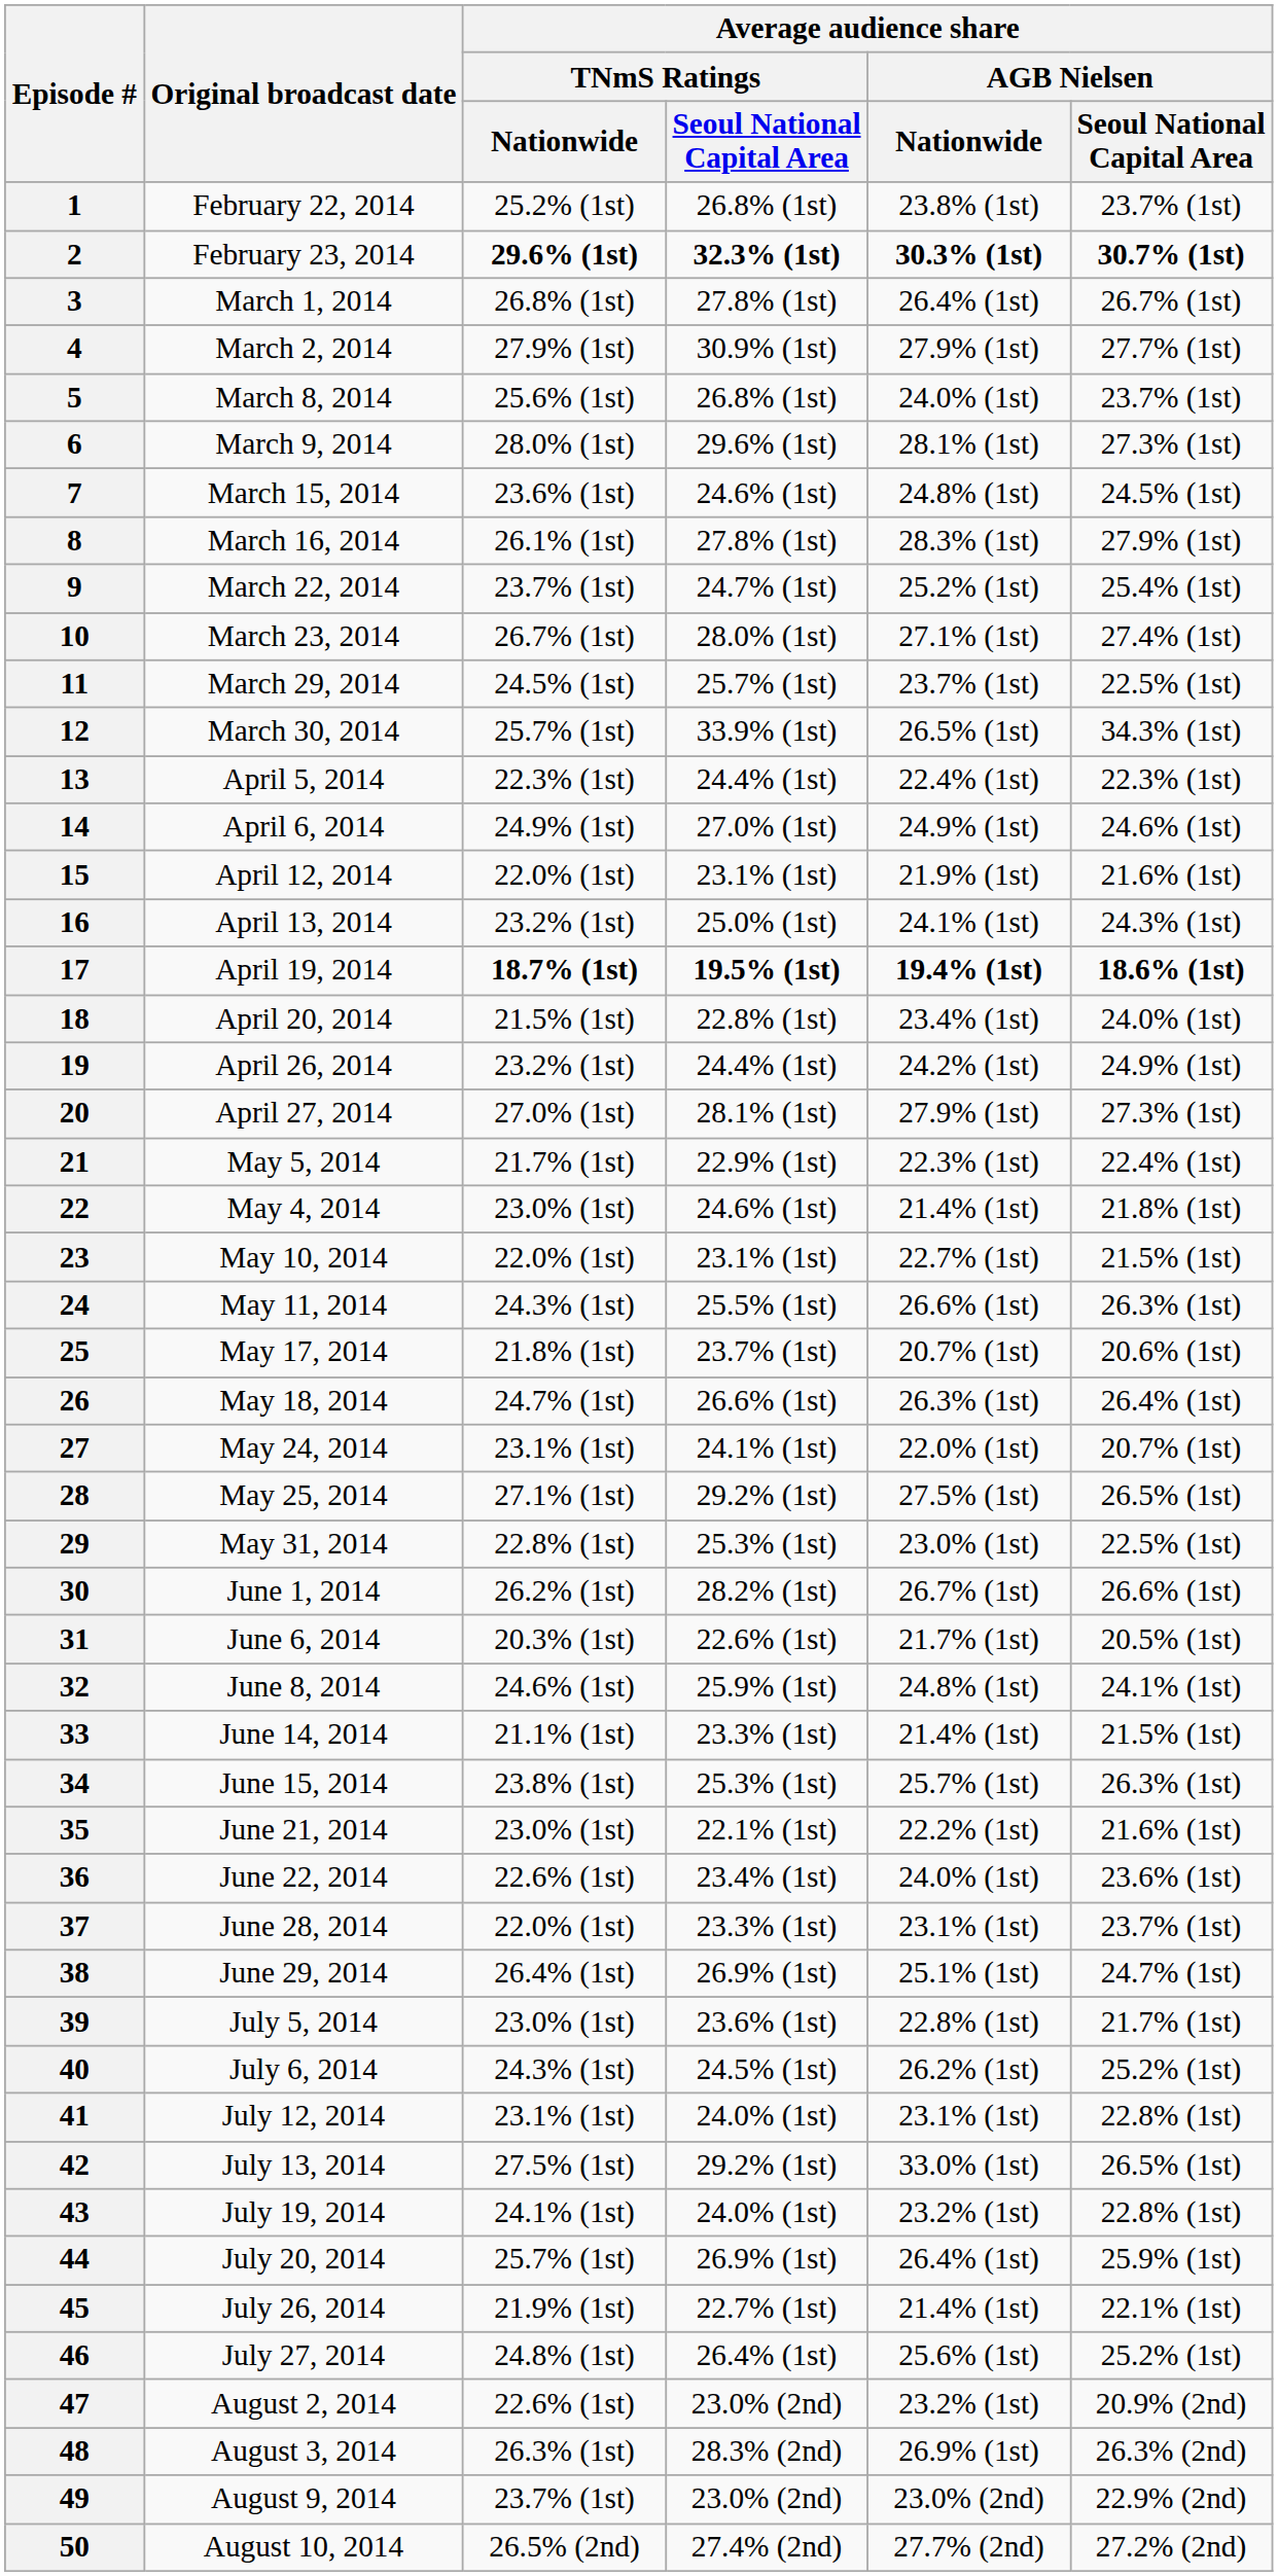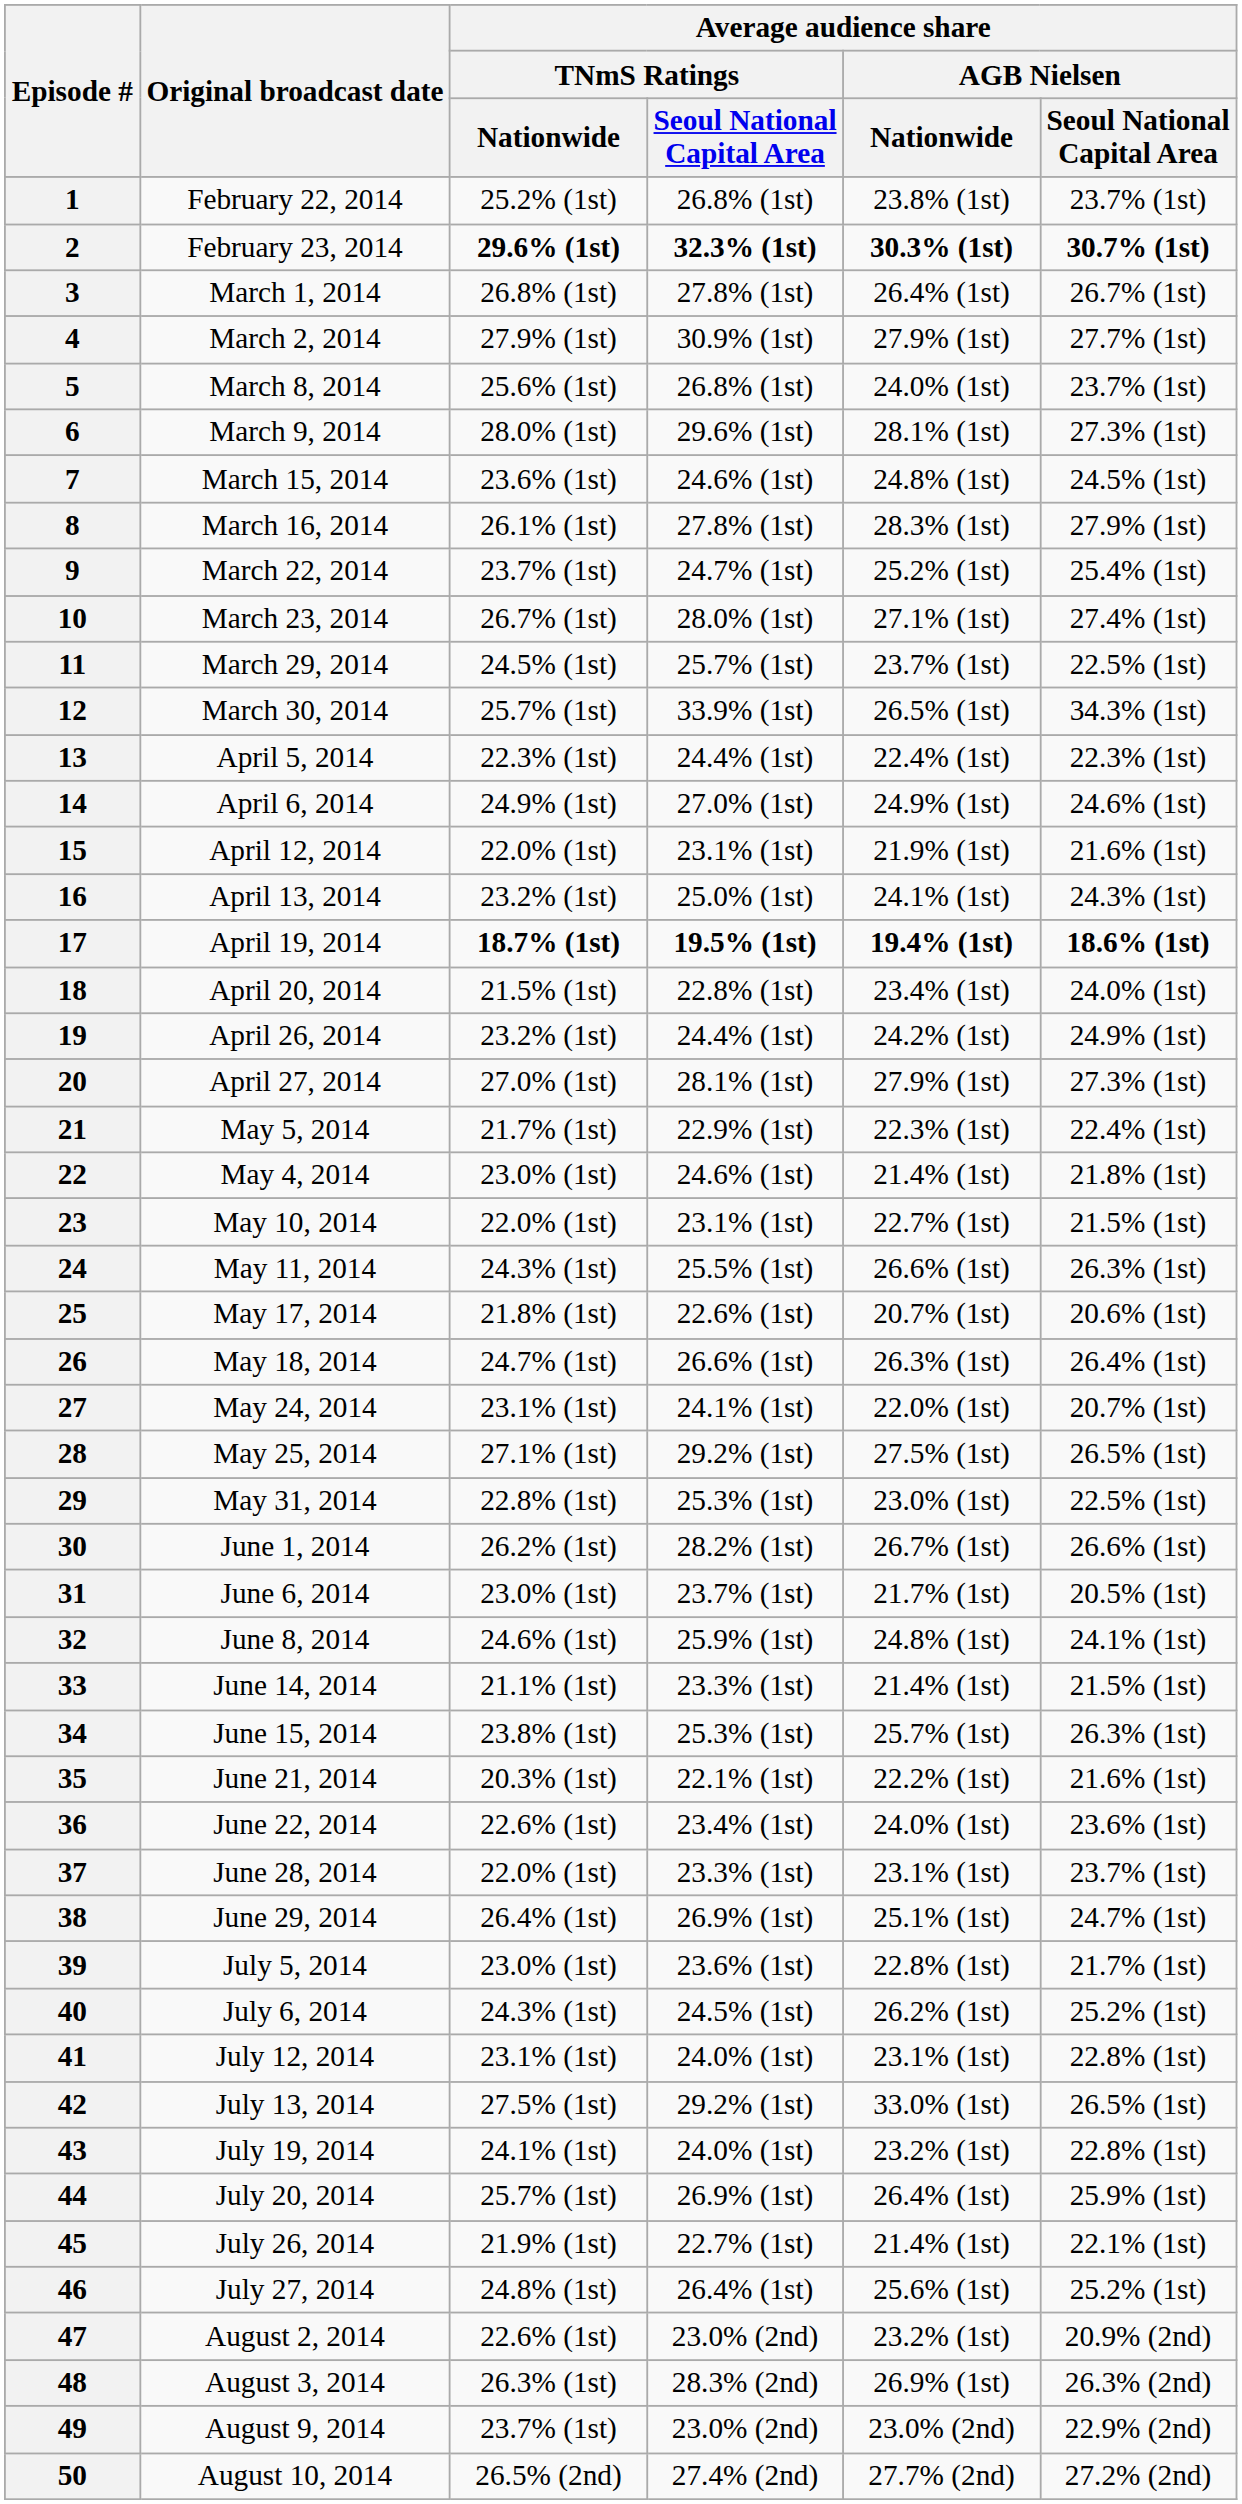25 | column 4: 23.7% (1st) -> 22.6% (1st)
31 | Average audience share / TNmS Ratings / Nationwide: 20.3% (1st) -> 23.0% (1st)
31 | column 4: 22.6% (1st) -> 23.7% (1st)
35 | Average audience share / TNmS Ratings / Nationwide: 23.0% (1st) -> 20.3% (1st)
